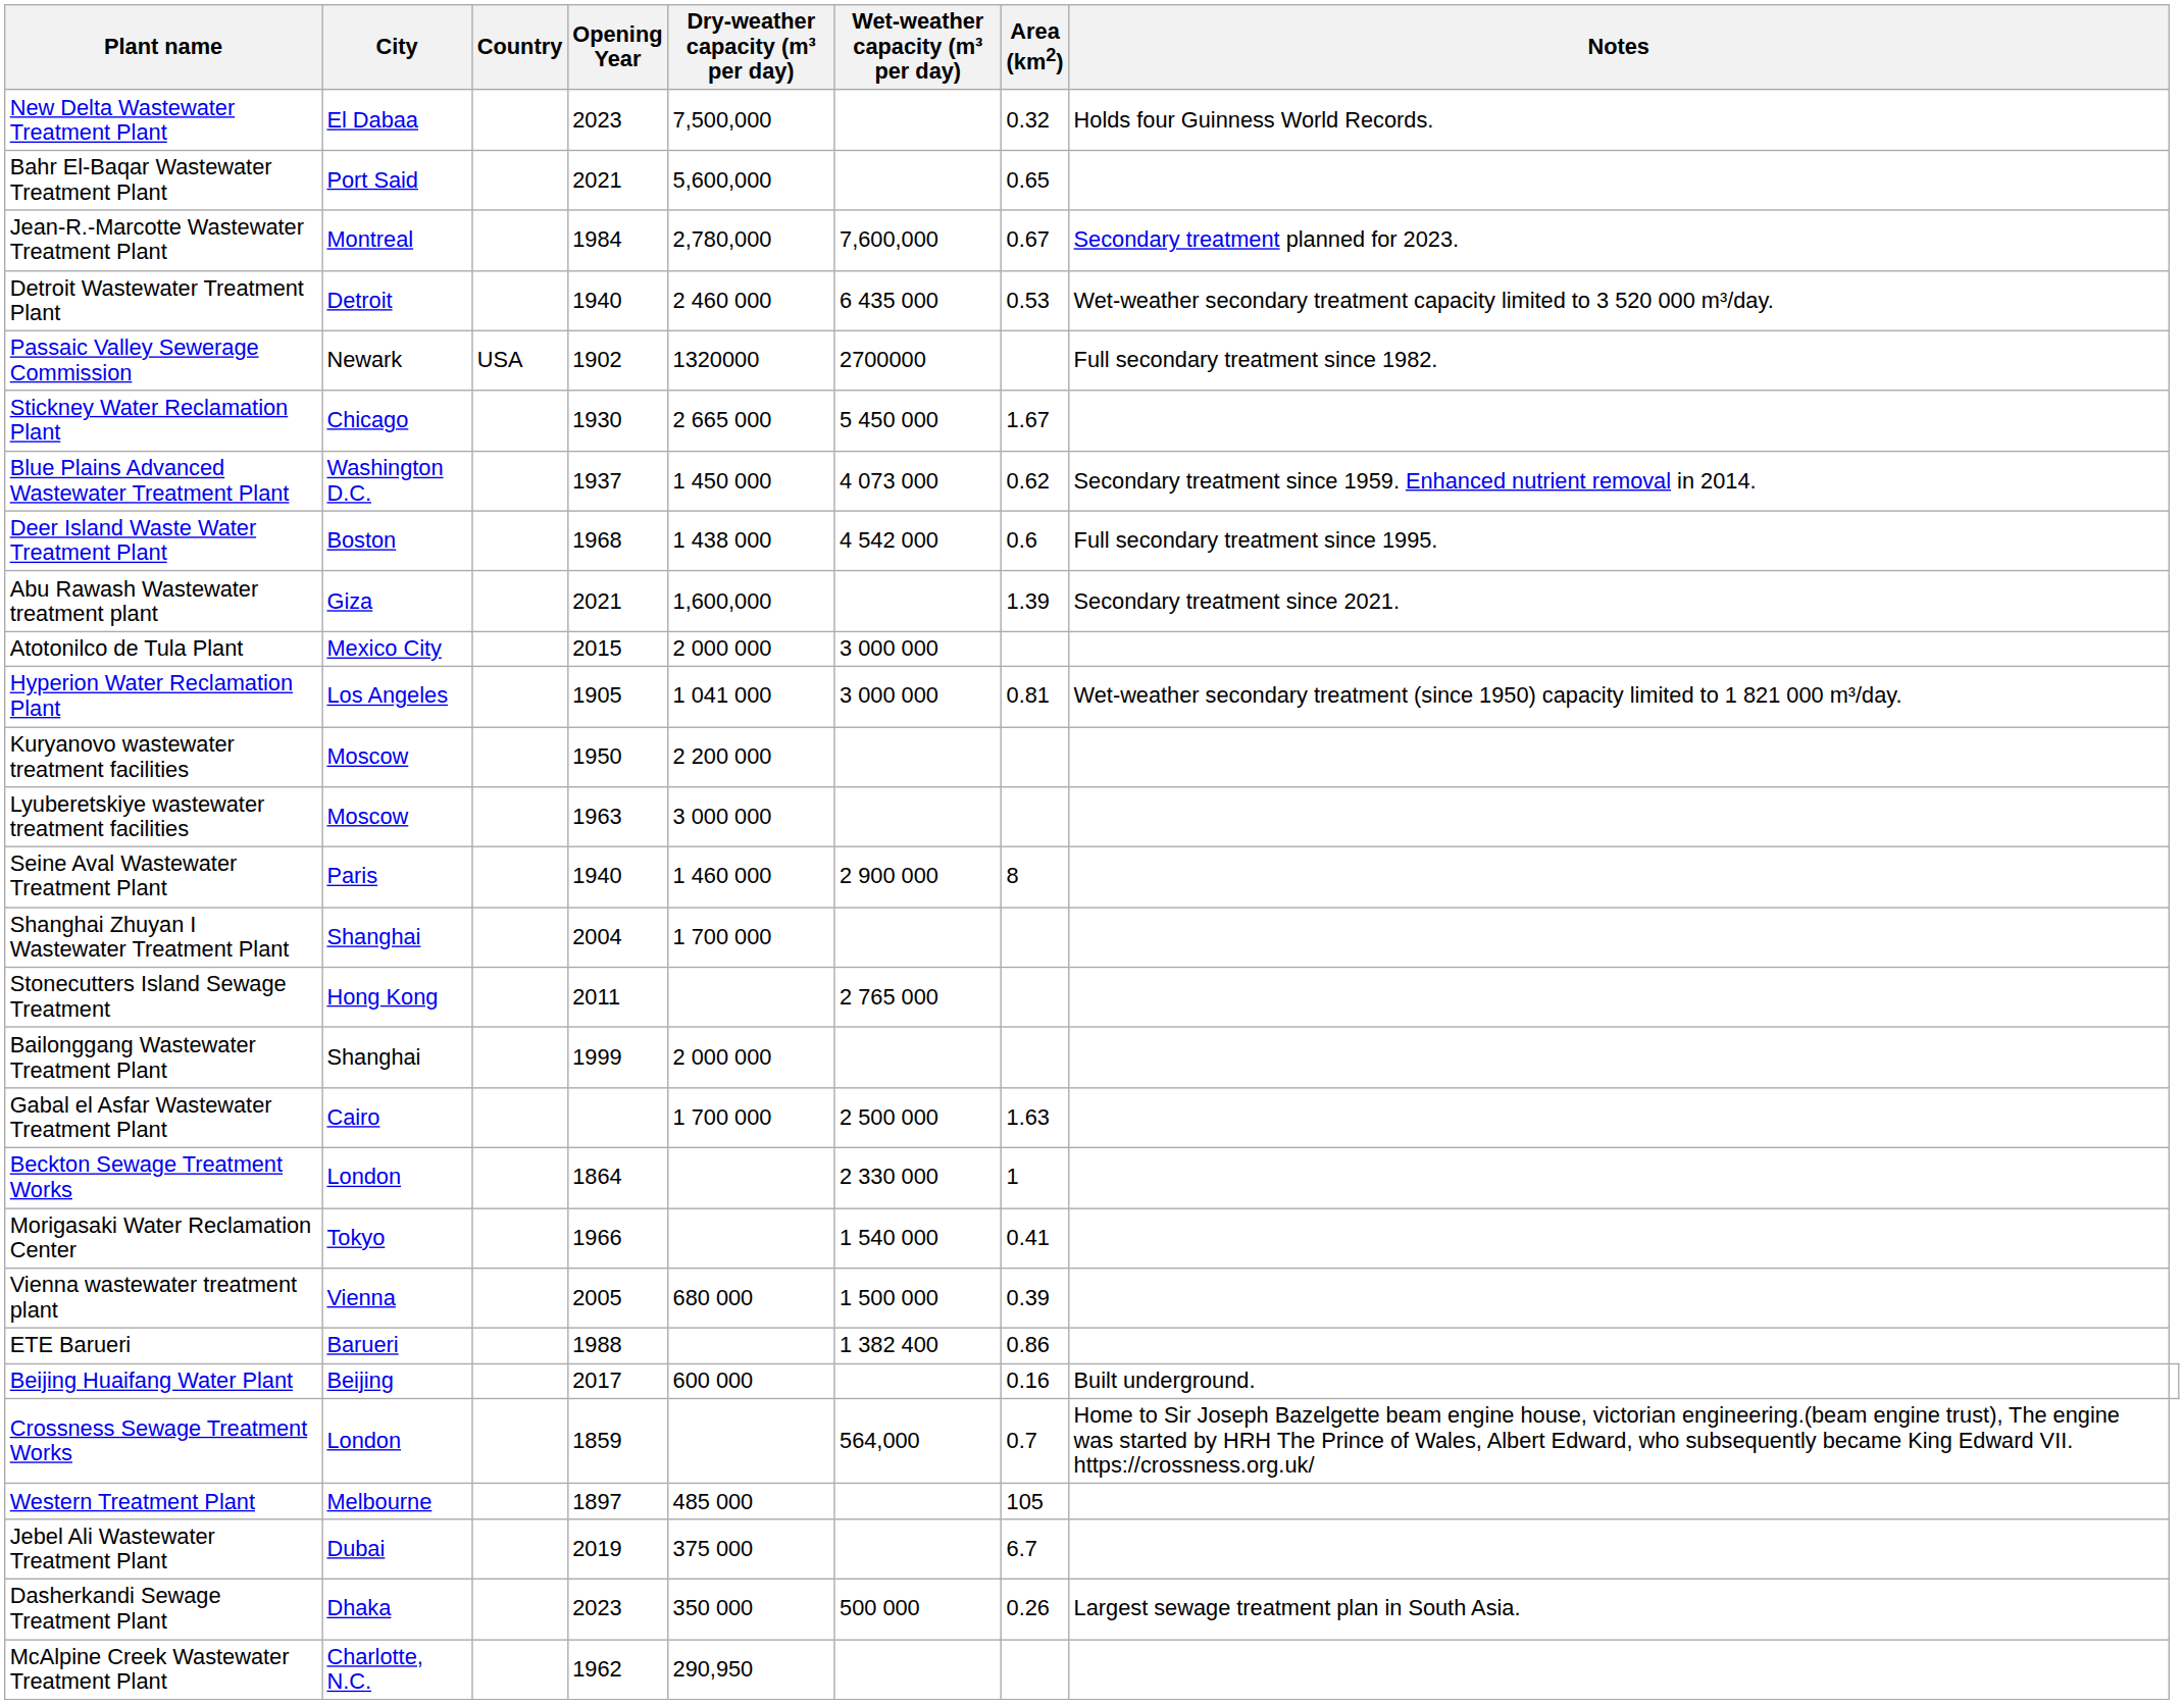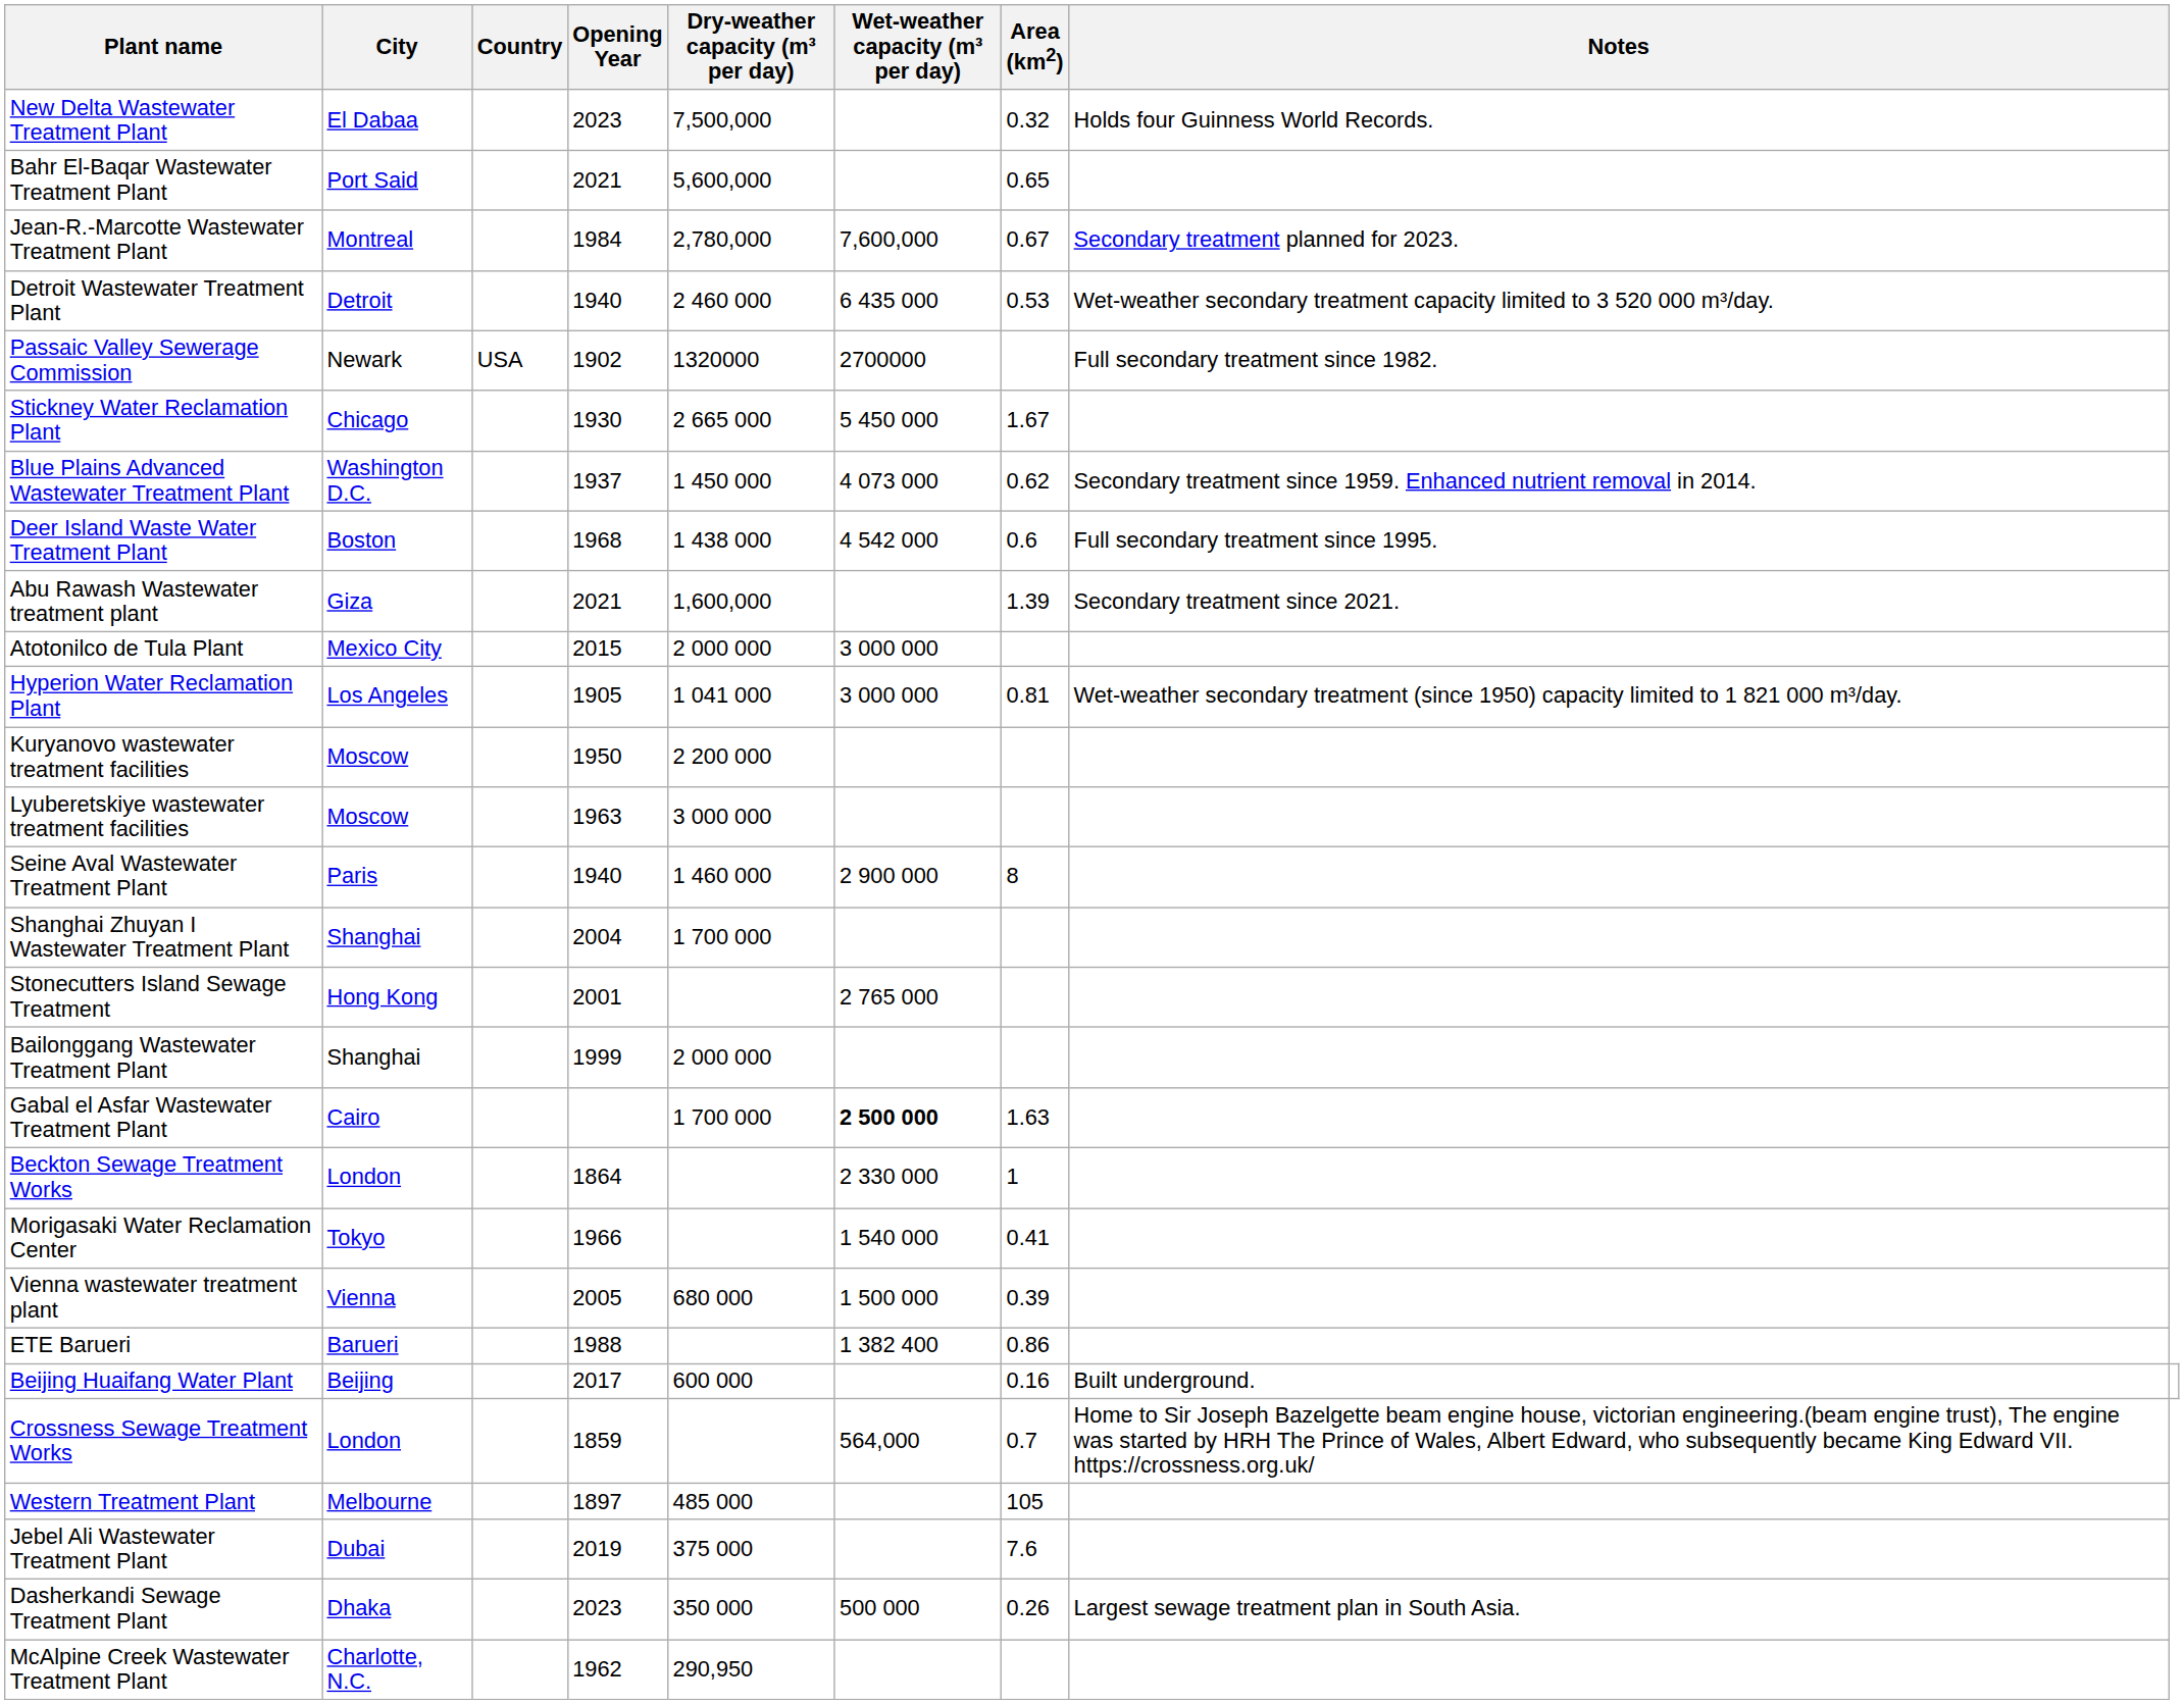Stonecutters Island Sewage Treatment | Opening Year: 2011 -> 2001
Gabal el Asfar Wastewater Treatment Plant | Wet-weather capacity (m³ per day): normal -> bold
Jebel Ali Wastewater Treatment Plant | Area (km2): 6.7 -> 7.6
